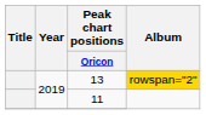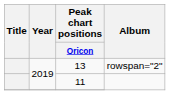rowspan="2" | Album: gold background -> no background
